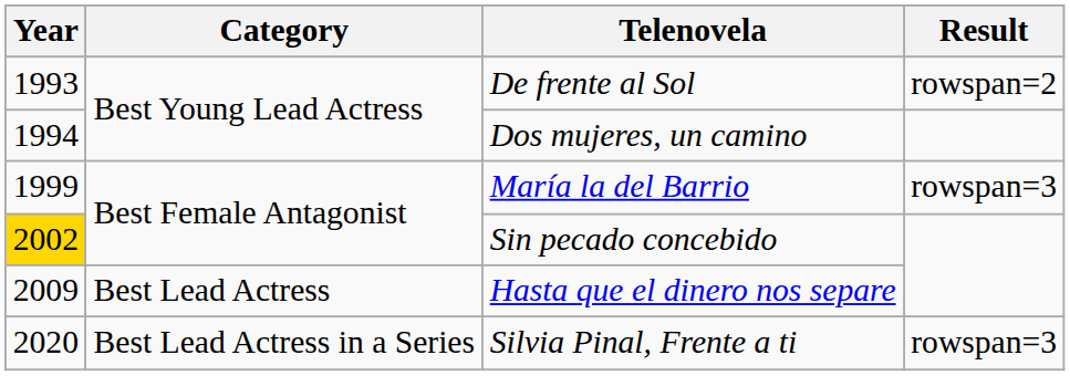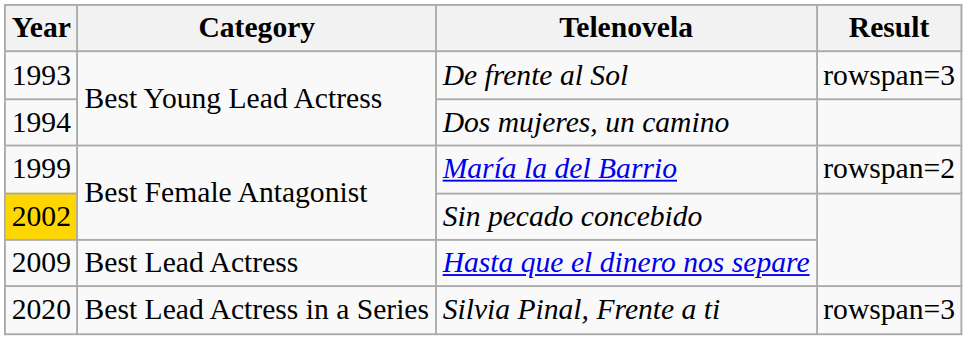De frente al Sol | Result: rowspan=2 -> rowspan=3
María la del Barrio | Result: rowspan=3 -> rowspan=2
